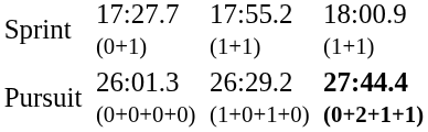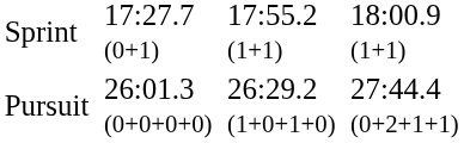Pursuit | column 4: bold -> normal
